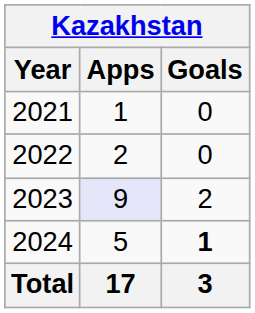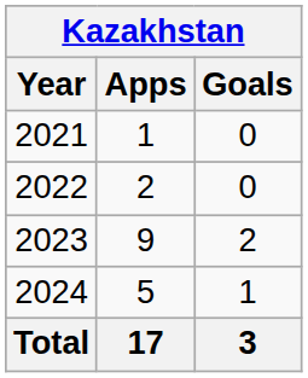2023 | Apps: lavender background -> no background
2024 | Goals: bold -> normal
